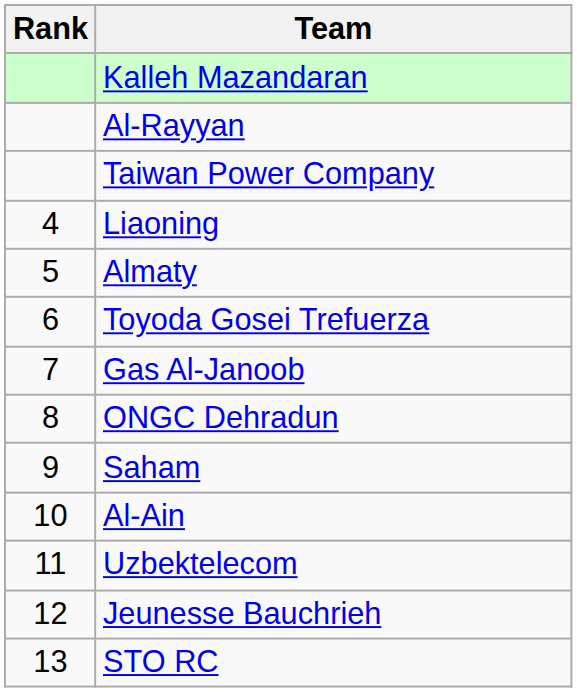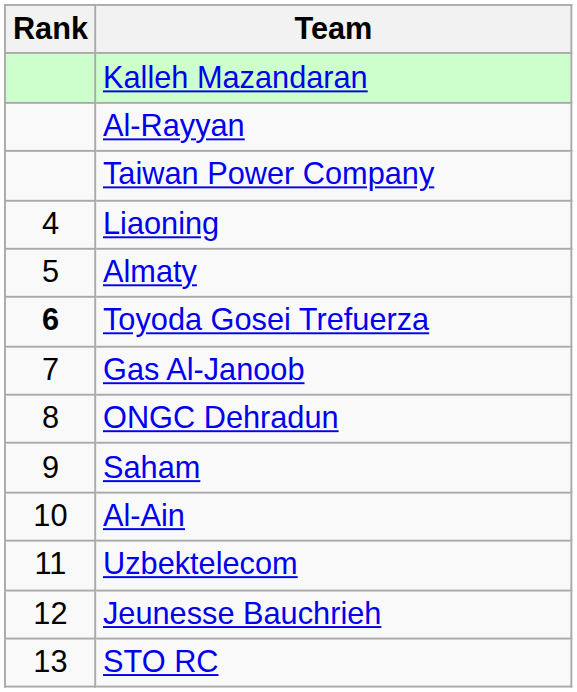Toyoda Gosei Trefuerza | Rank: normal -> bold
